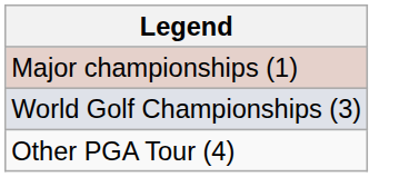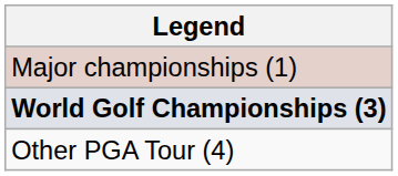row 3 | column 1: normal -> bold
